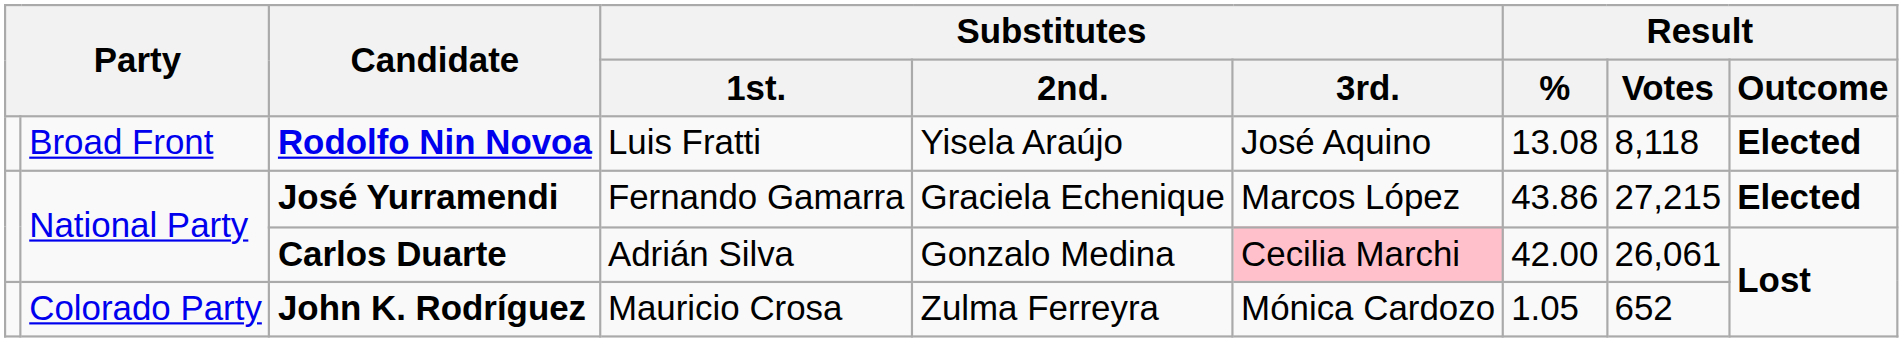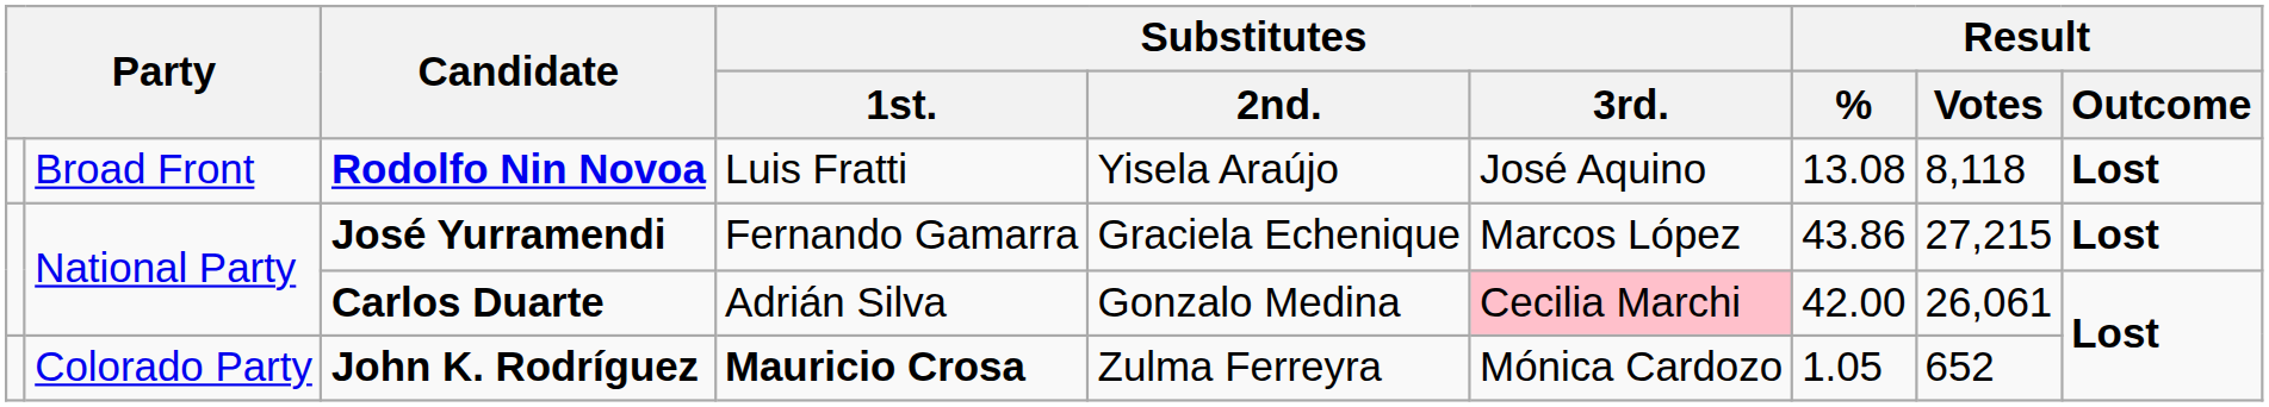Rodolfo Nin Novoa | Result / Outcome: Elected -> Lost
José Yurramendi | Result / Outcome: Elected -> Lost
John K. Rodríguez | Substitutes / 1st.: normal -> bold
